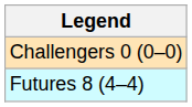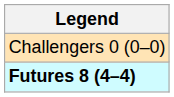row 3 | column 1: normal -> bold
